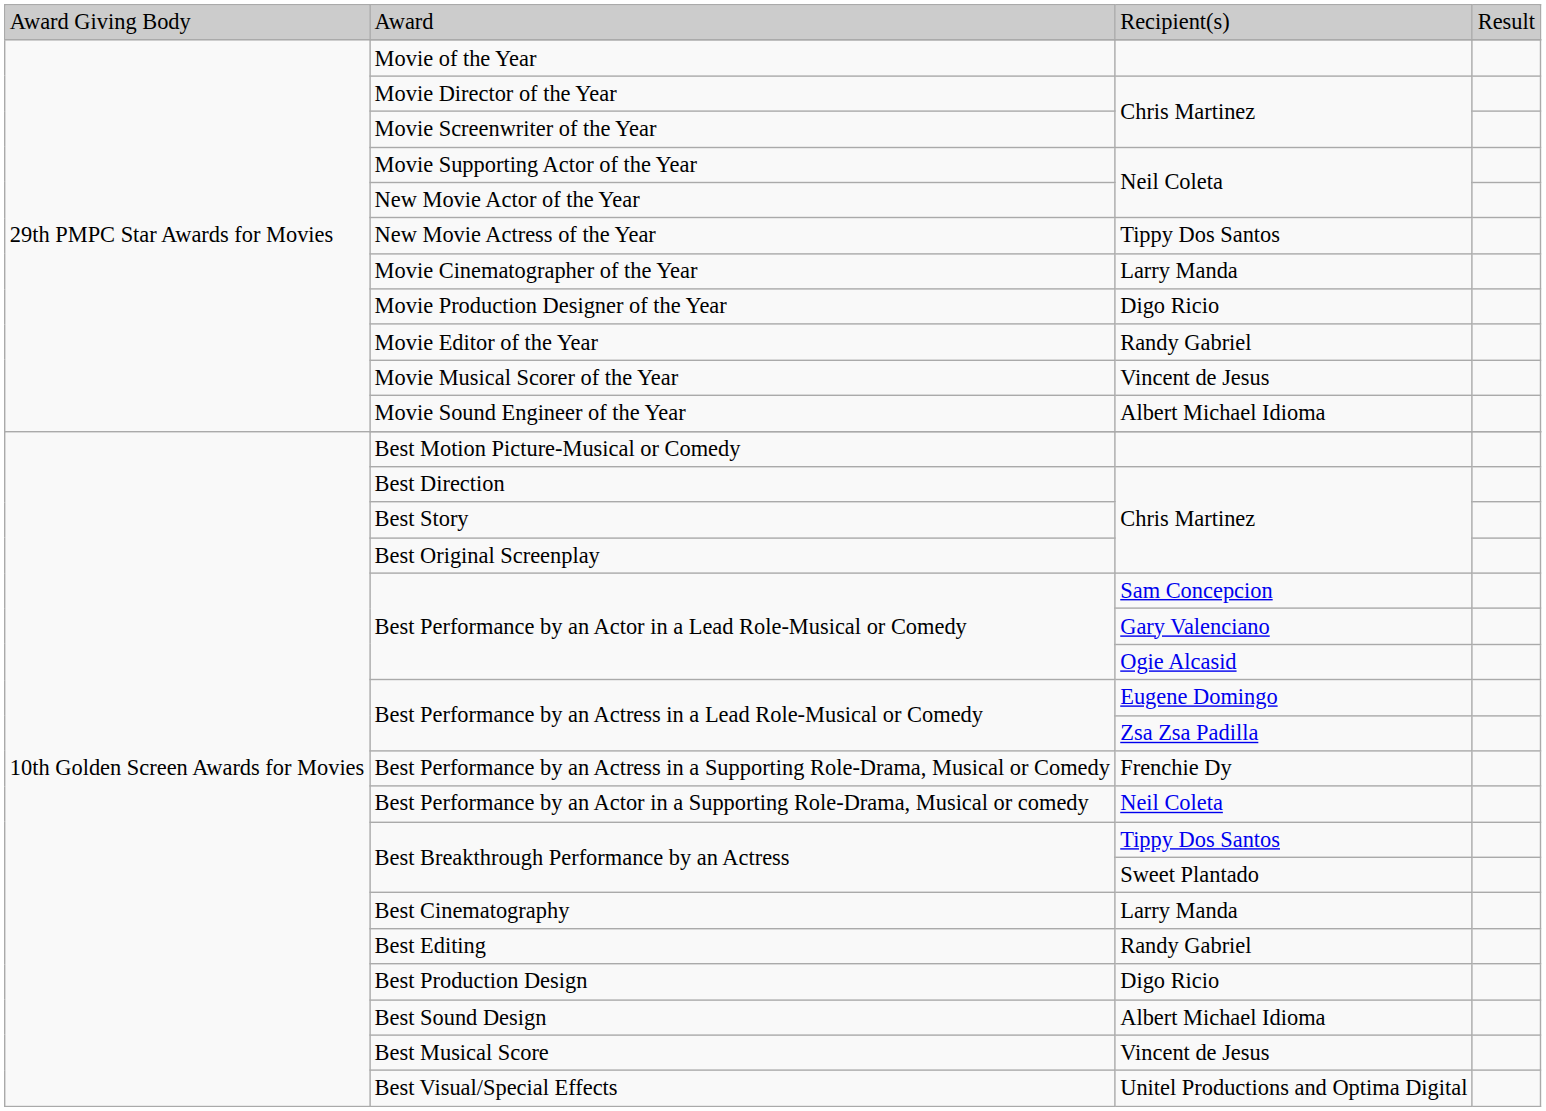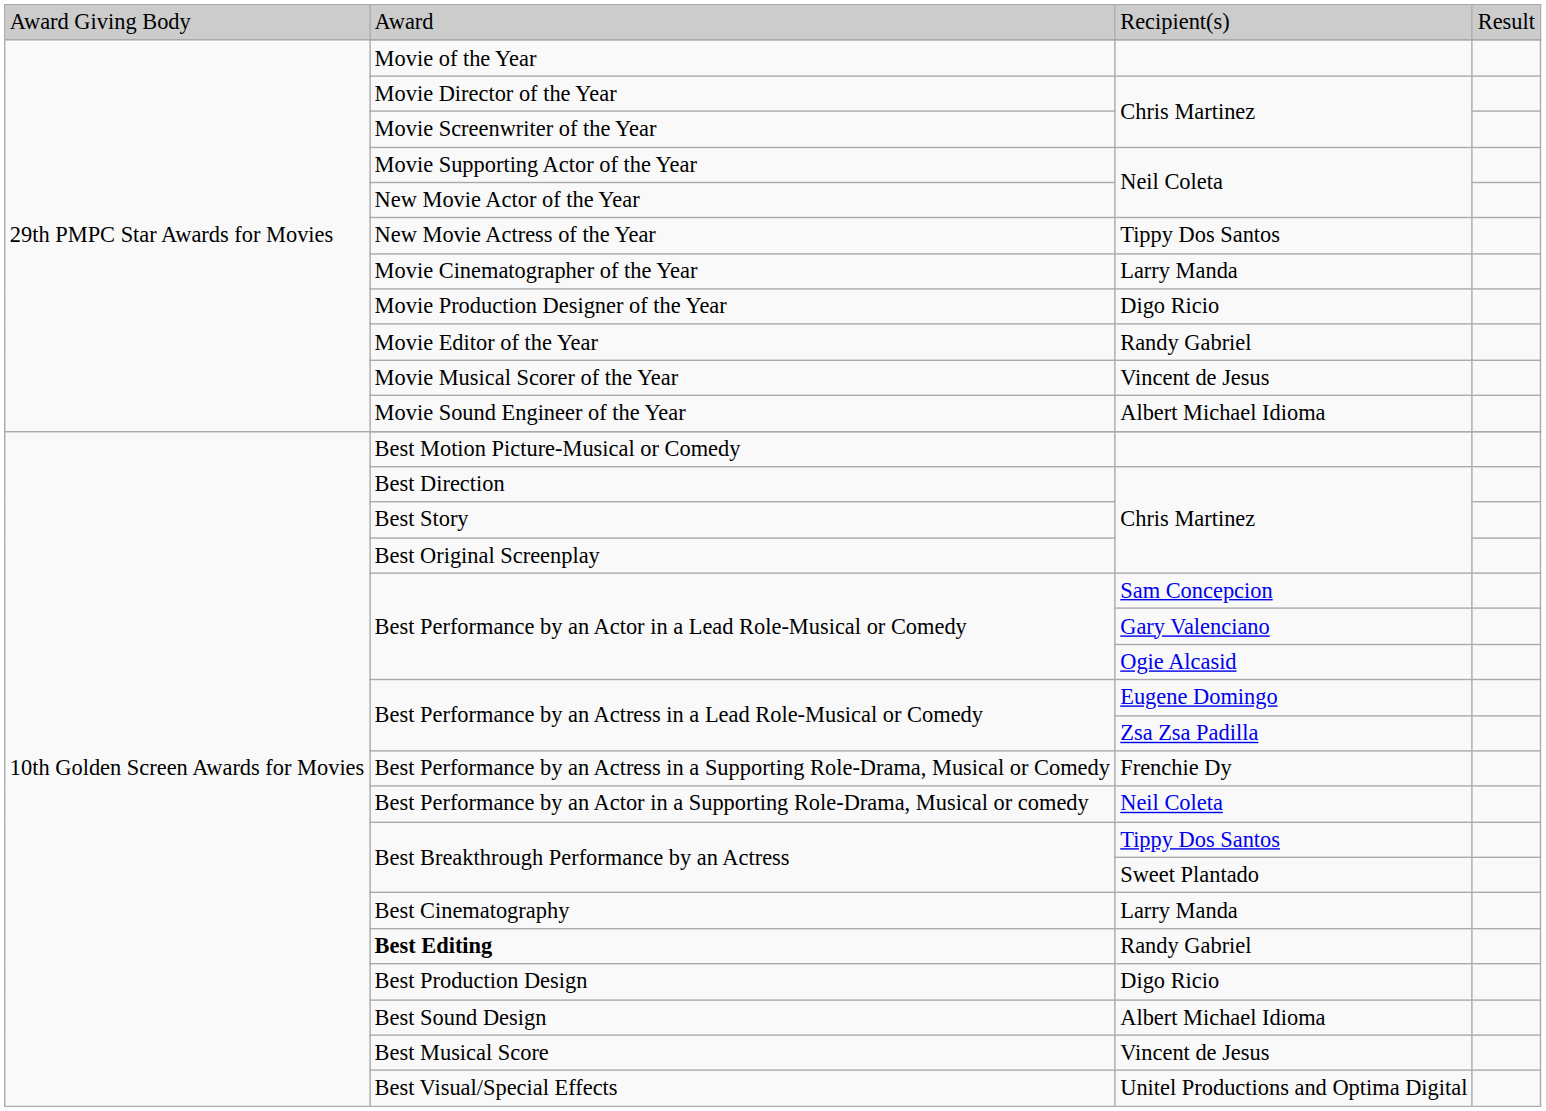Best Editing | column 2: normal -> bold
